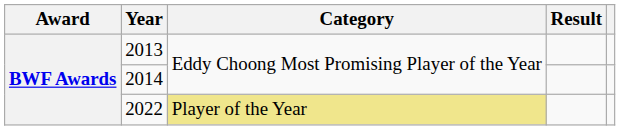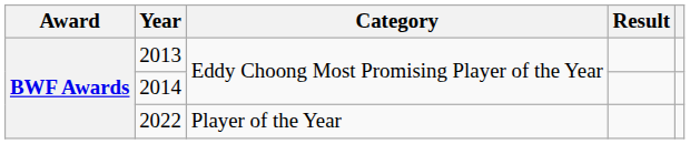2022 | Category: khaki background -> no background
